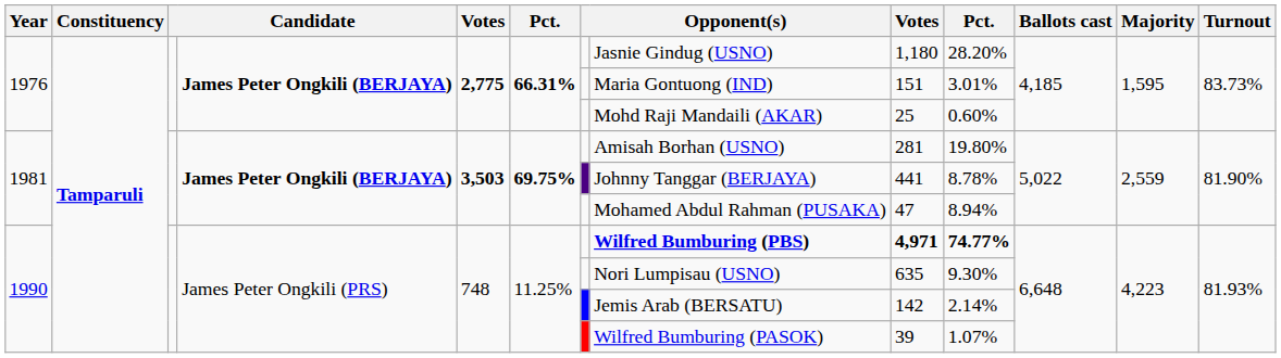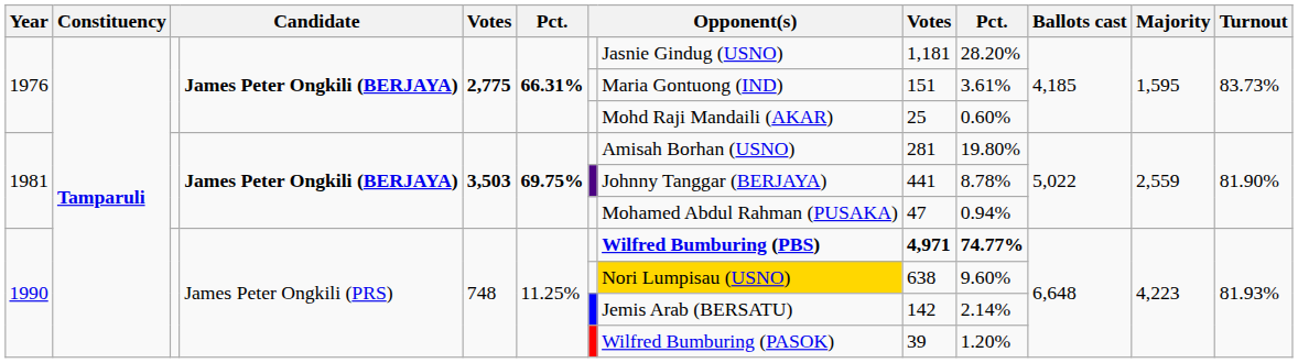row 2 | column 9: 1,180 -> 1,181
row 3 | column 10: 3.01% -> 3.61%
row 7 | column 10: 8.94% -> 0.94%
row 9 | column 8: no background -> gold background
row 9 | column 9: 635 -> 638
row 9 | column 10: 9.30% -> 9.60%
row 11 | column 10: 1.07% -> 1.20%
